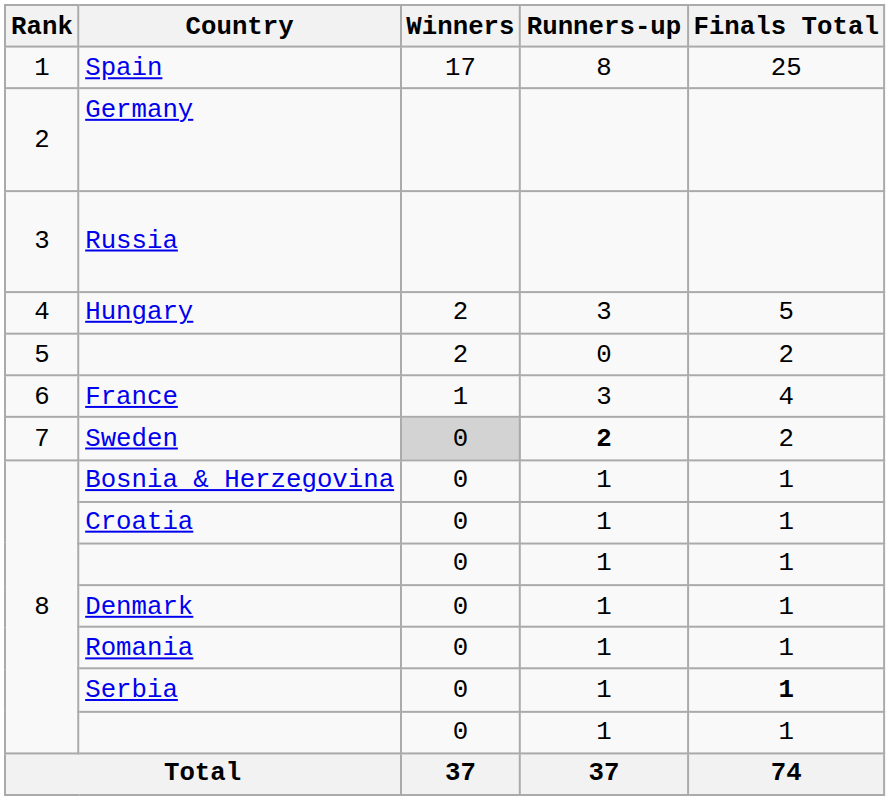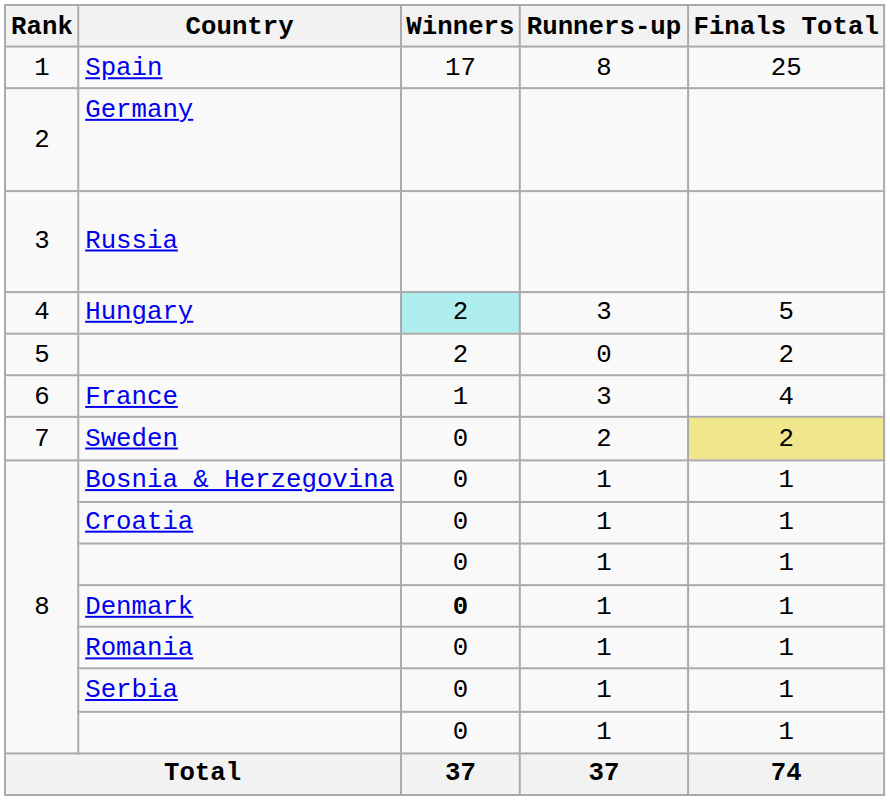Hungary | Winners: no background -> paleturquoise background
Sweden | Winners: lightgrey background -> no background
Sweden | Runners-up: bold -> normal
Sweden | Finals Total: no background -> khaki background
Denmark | Winners: normal -> bold
Serbia | Finals Total: bold -> normal
